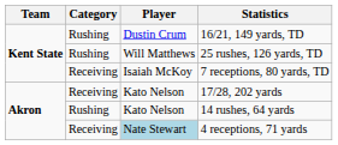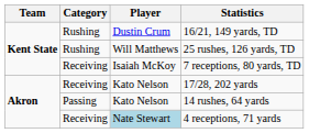14 rushes, 64 yards | Category: Rushing -> Passing
